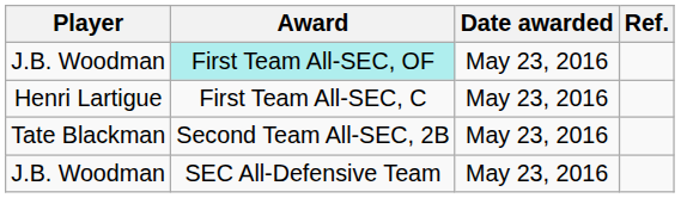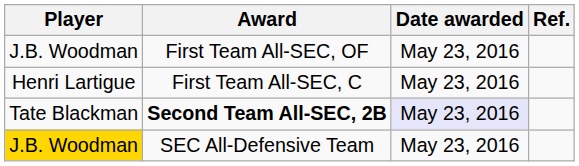row 2 | Award: paleturquoise background -> no background
row 4 | Award: normal -> bold
row 4 | Date awarded: no background -> lavender background
row 5 | Player: no background -> gold background
